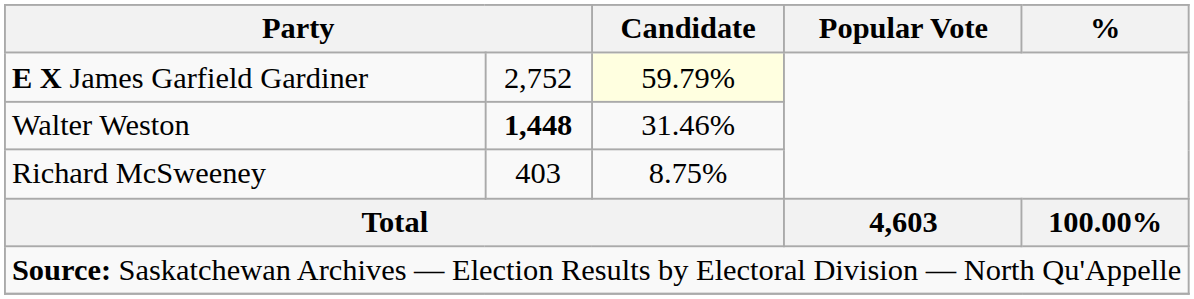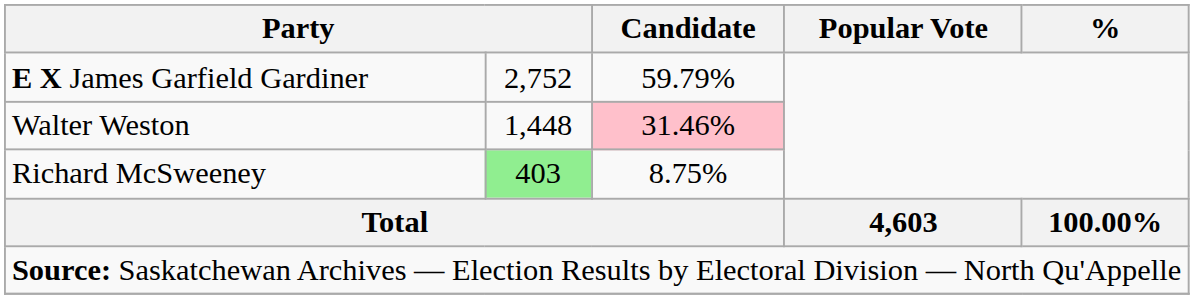E X James Garfield Gardiner | Candidate: lightyellow background -> no background
Walter Weston | column 2: bold -> normal
Walter Weston | Candidate: no background -> pink background
Richard McSweeney | column 2: no background -> lightgreen background
